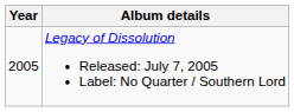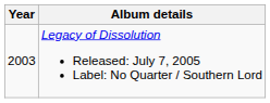row 2 | Year: 2005 -> 2003
